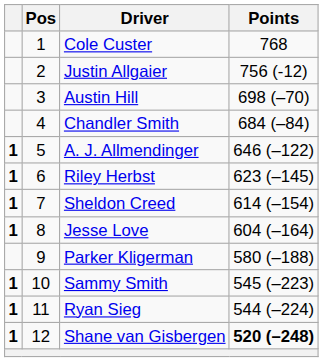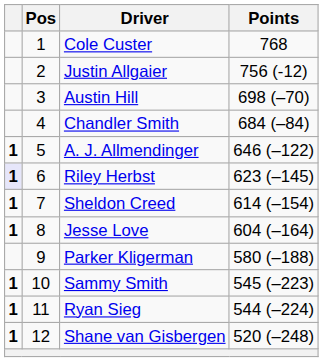Riley Herbst | column 1: no background -> lavender background
Shane van Gisbergen | Points: bold -> normal
